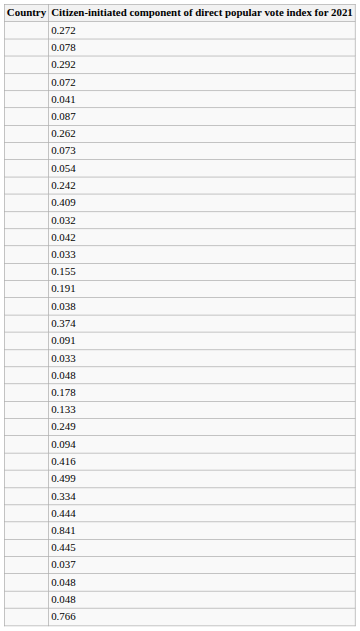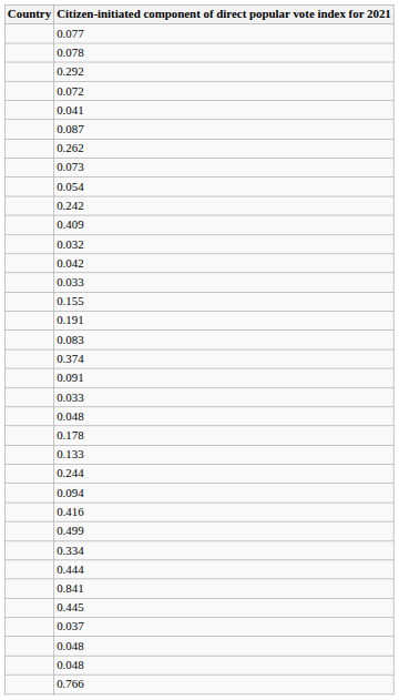row 2 | column 2: 0.272 -> 0.077
row 18 | column 2: 0.038 -> 0.083
row 25 | column 2: 0.249 -> 0.244
